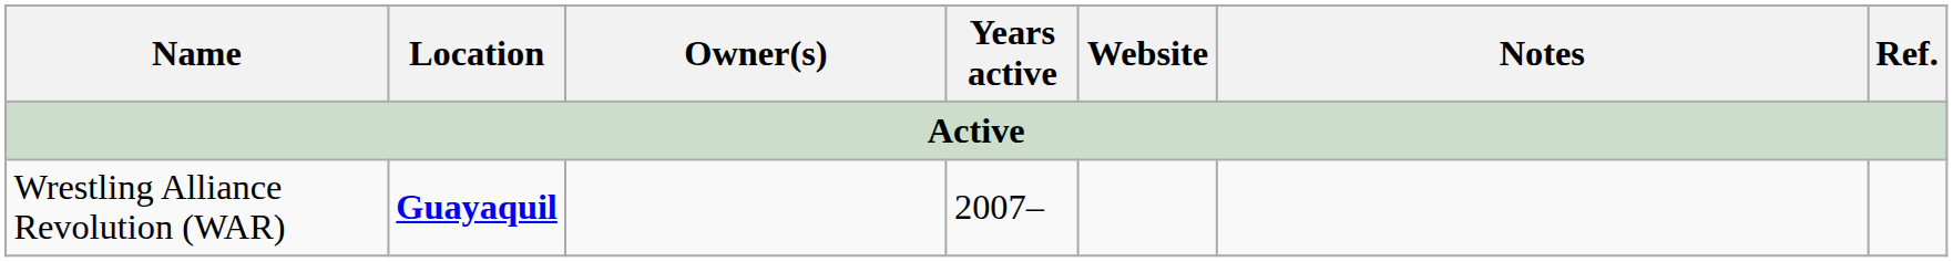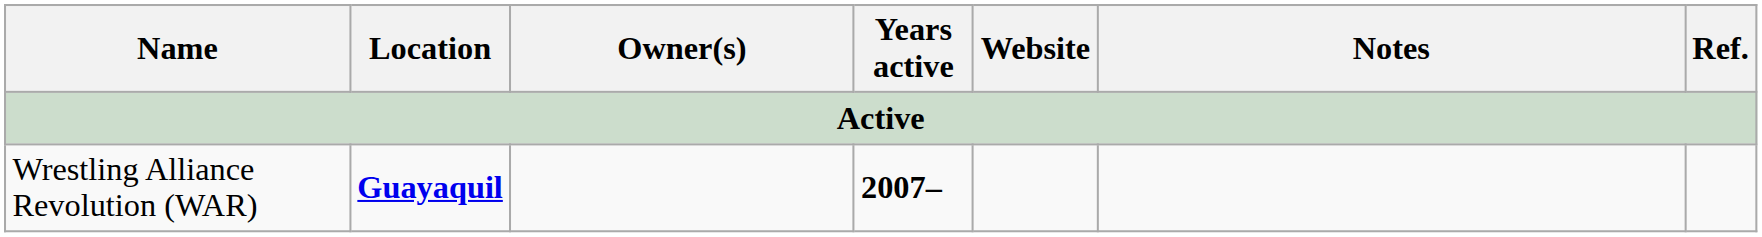Wrestling Alliance Revolution (WAR) | Years active: normal -> bold
